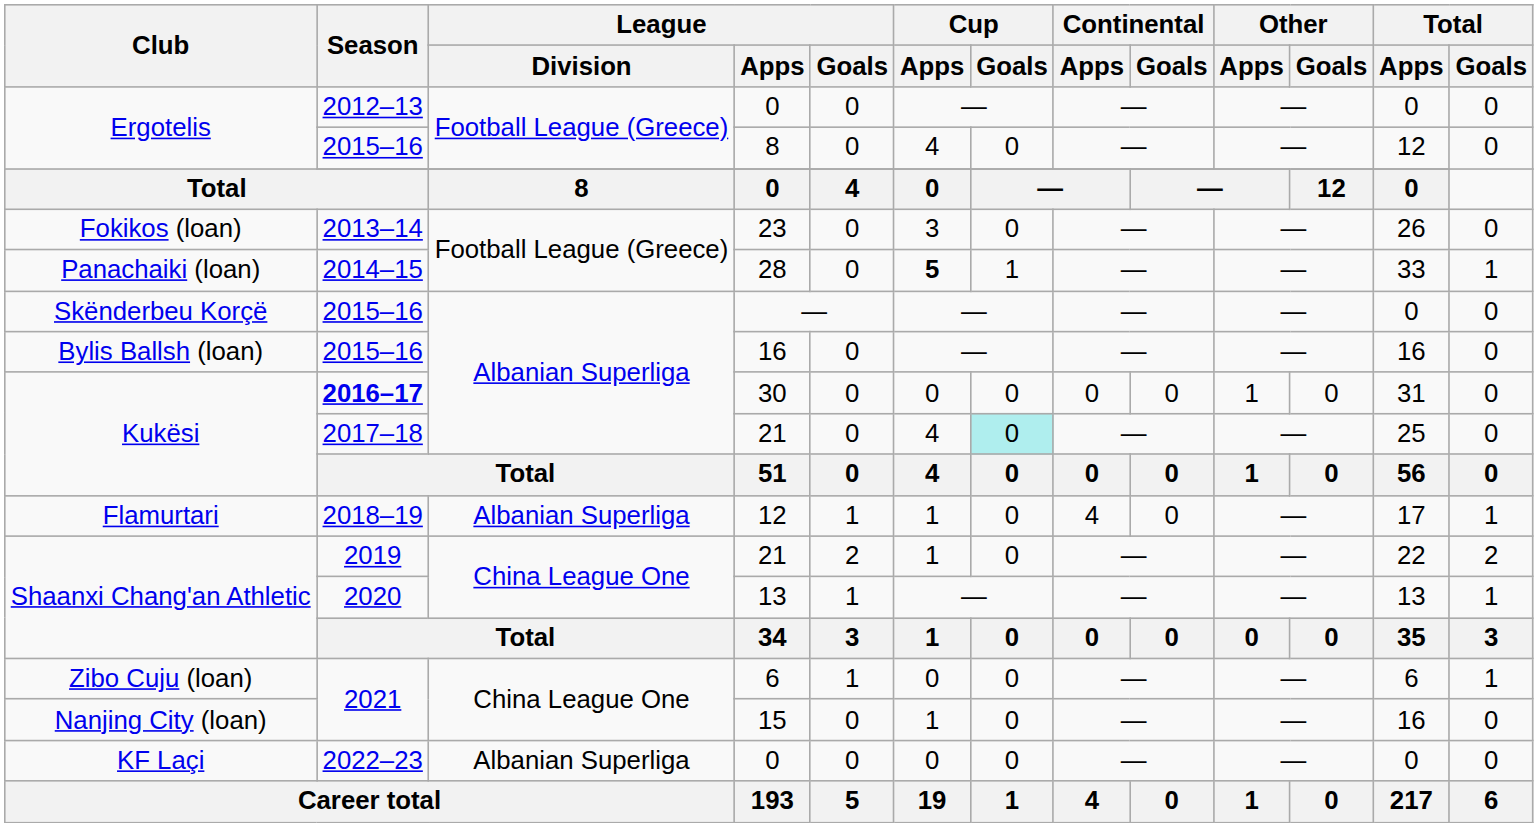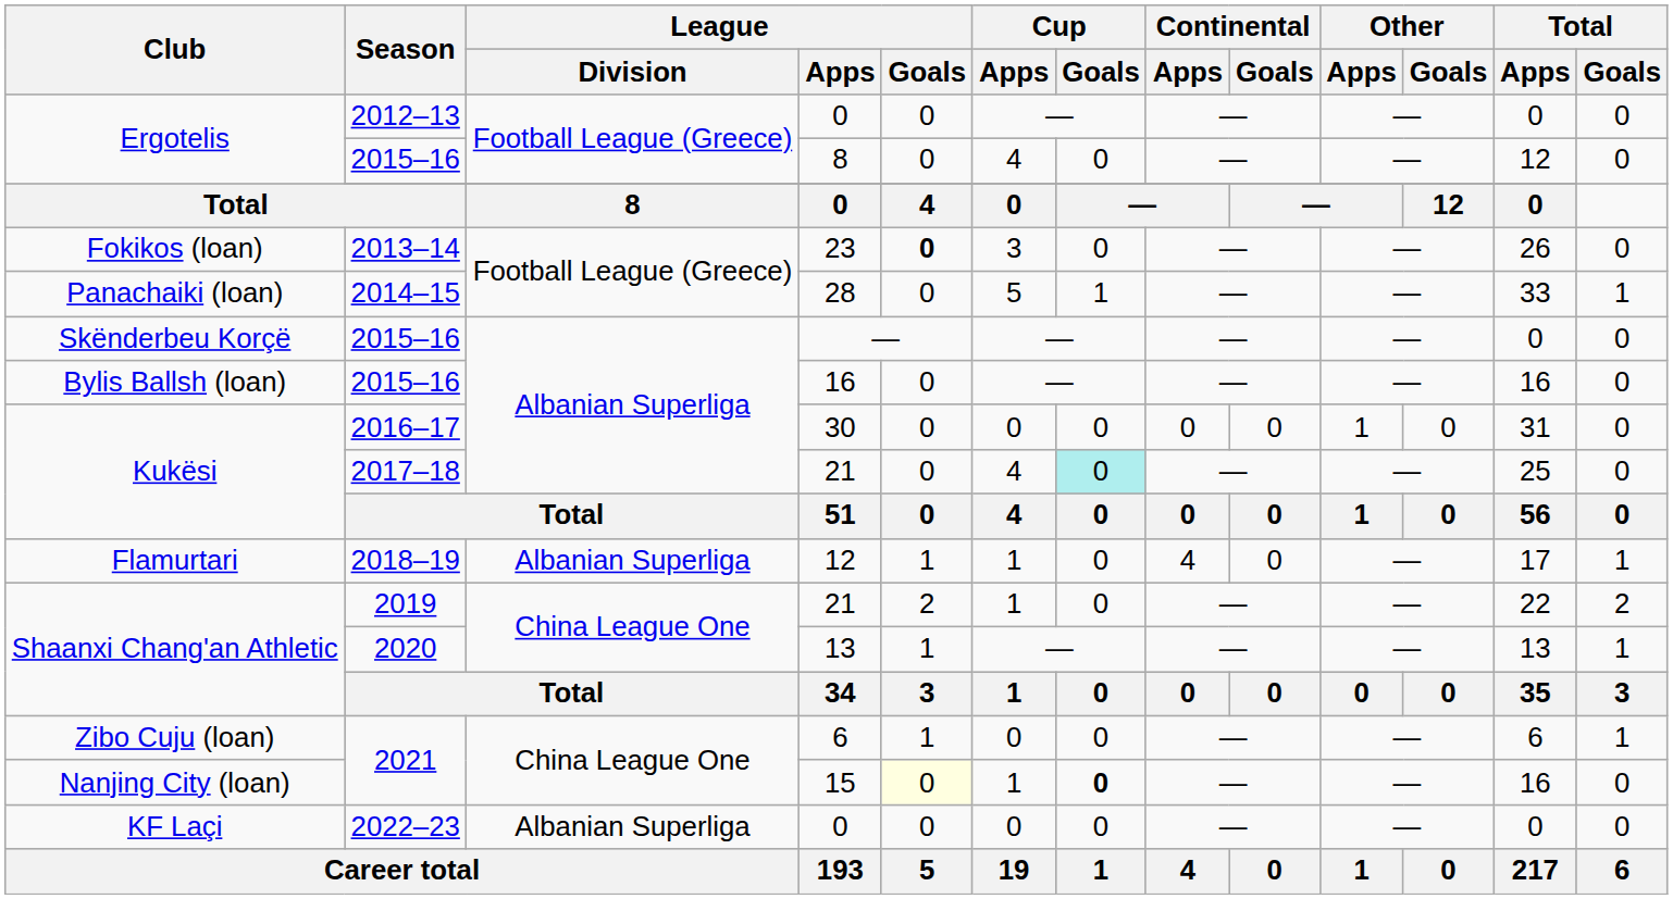23 | League / Goals: normal -> bold
28 | Cup / Apps: bold -> normal
30 | Season: bold -> normal
15 | League / Goals: no background -> lightyellow background
15 | Cup / Goals: normal -> bold
